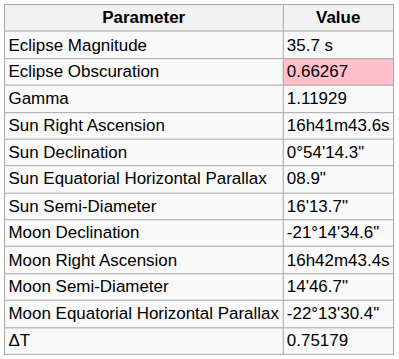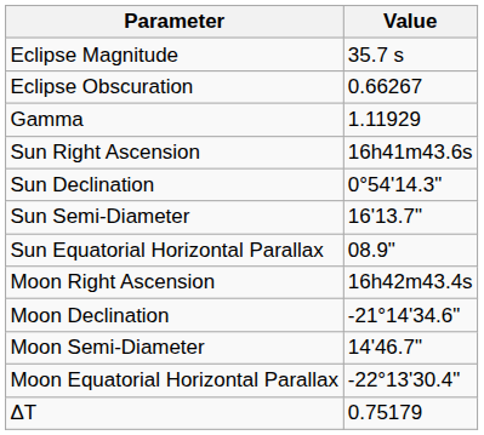Eclipse Obscuration | Value: pink background -> no background
rows swapped: Sun Semi-Diameter <-> Sun Equatorial Horizontal Parallax
rows swapped: Moon Right Ascension <-> Moon Declination
